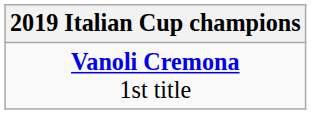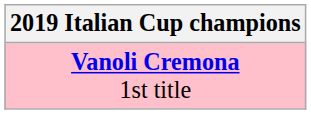row 2 | column 1: no background -> pink background
